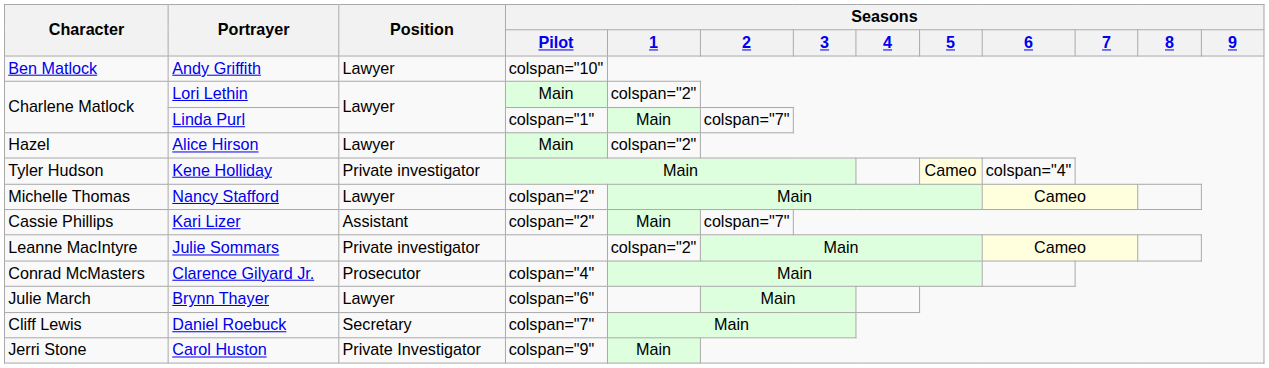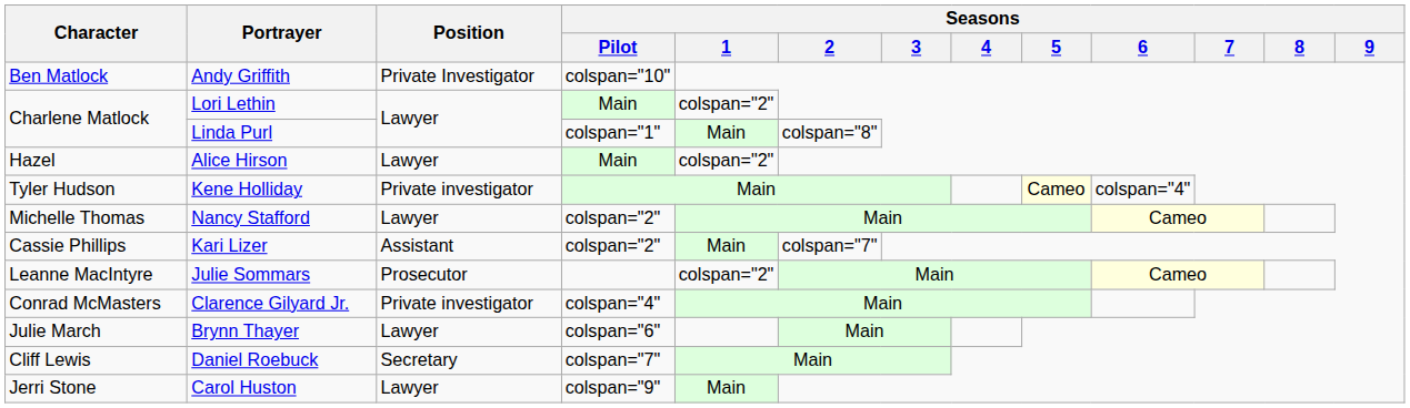Andy Griffith | Position: Lawyer -> Private Investigator
Linda Purl | Seasons / 2: colspan="7" -> colspan="8"
Julie Sommars | Position: Private investigator -> Prosecutor
Clarence Gilyard Jr. | Position: Prosecutor -> Private investigator
Carol Huston | Position: Private Investigator -> Lawyer
